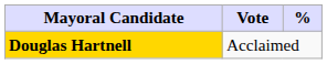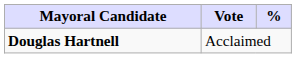Douglas Hartnell | Mayoral Candidate: gold background -> no background
